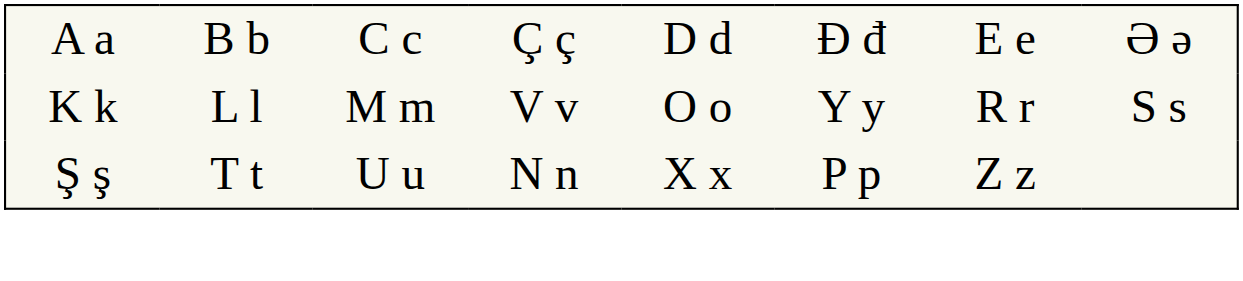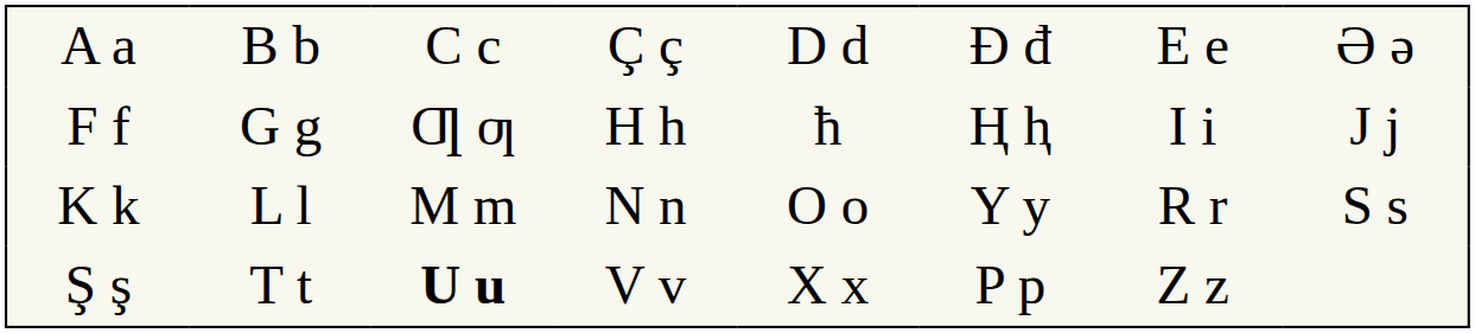+ row: F f | G g | Ƣ ƣ | H h | ħ | Ⱨ ⱨ | I i | J j
K k | column 4: V v -> N n
Ş ş | column 3: normal -> bold
Ş ş | column 4: N n -> V v
